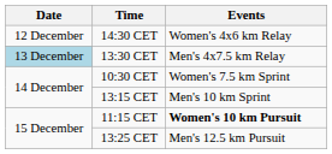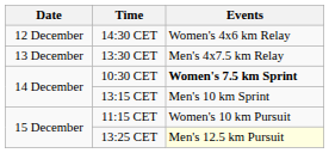13:30 CET | Date: lightblue background -> no background
10:30 CET | Events: normal -> bold
11:15 CET | Events: bold -> normal
13:25 CET | Events: no background -> lightyellow background
